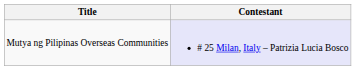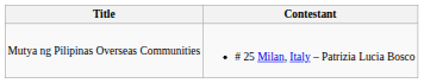Mutya ng Pilipinas Overseas Communities | Contestant: lavender background -> no background
